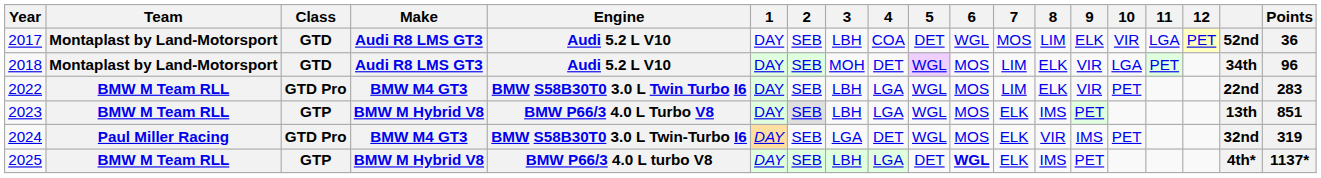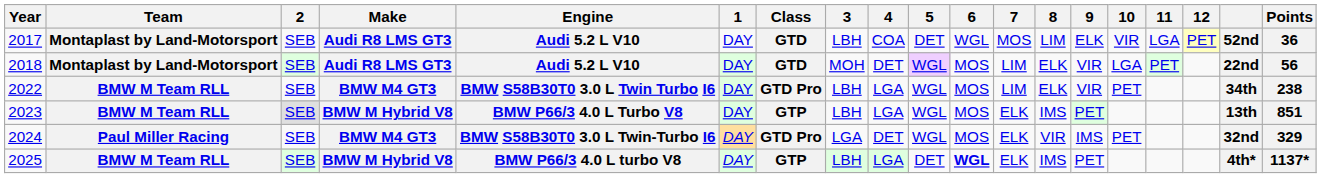columns swapped: Class <-> 2
2018 | column 18: 34th -> 22nd
2018 | Points: 96 -> 56
2022 | column 18: 22nd -> 34th
2022 | Points: 283 -> 238
2024 | Points: 319 -> 329
